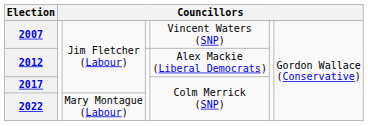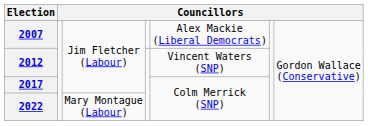2007 | column 5: Vincent Waters (SNP) -> Alex Mackie (Liberal Democrats)
2012 | column 5: Alex Mackie (Liberal Democrats) -> Vincent Waters (SNP)
